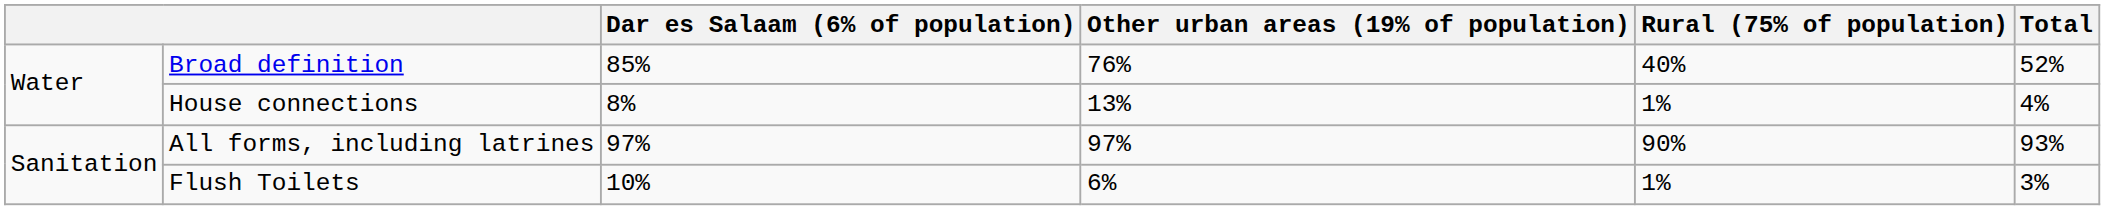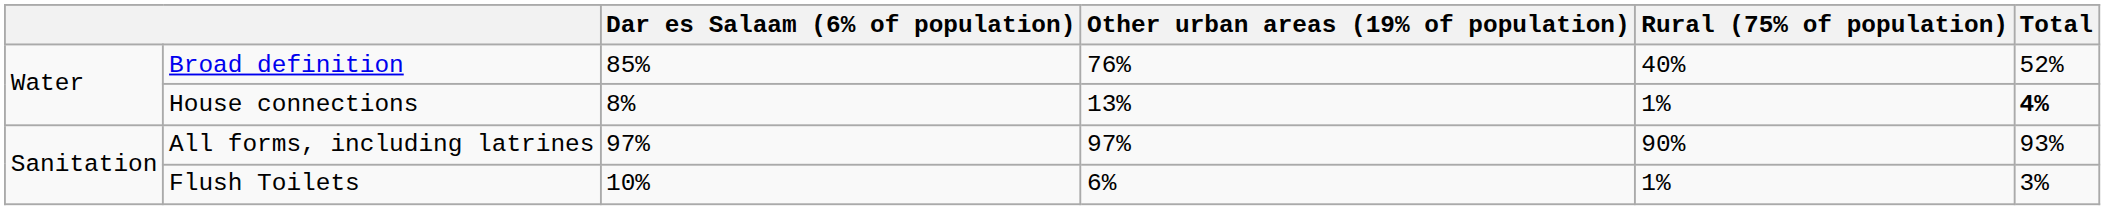House connections | Total: normal -> bold
